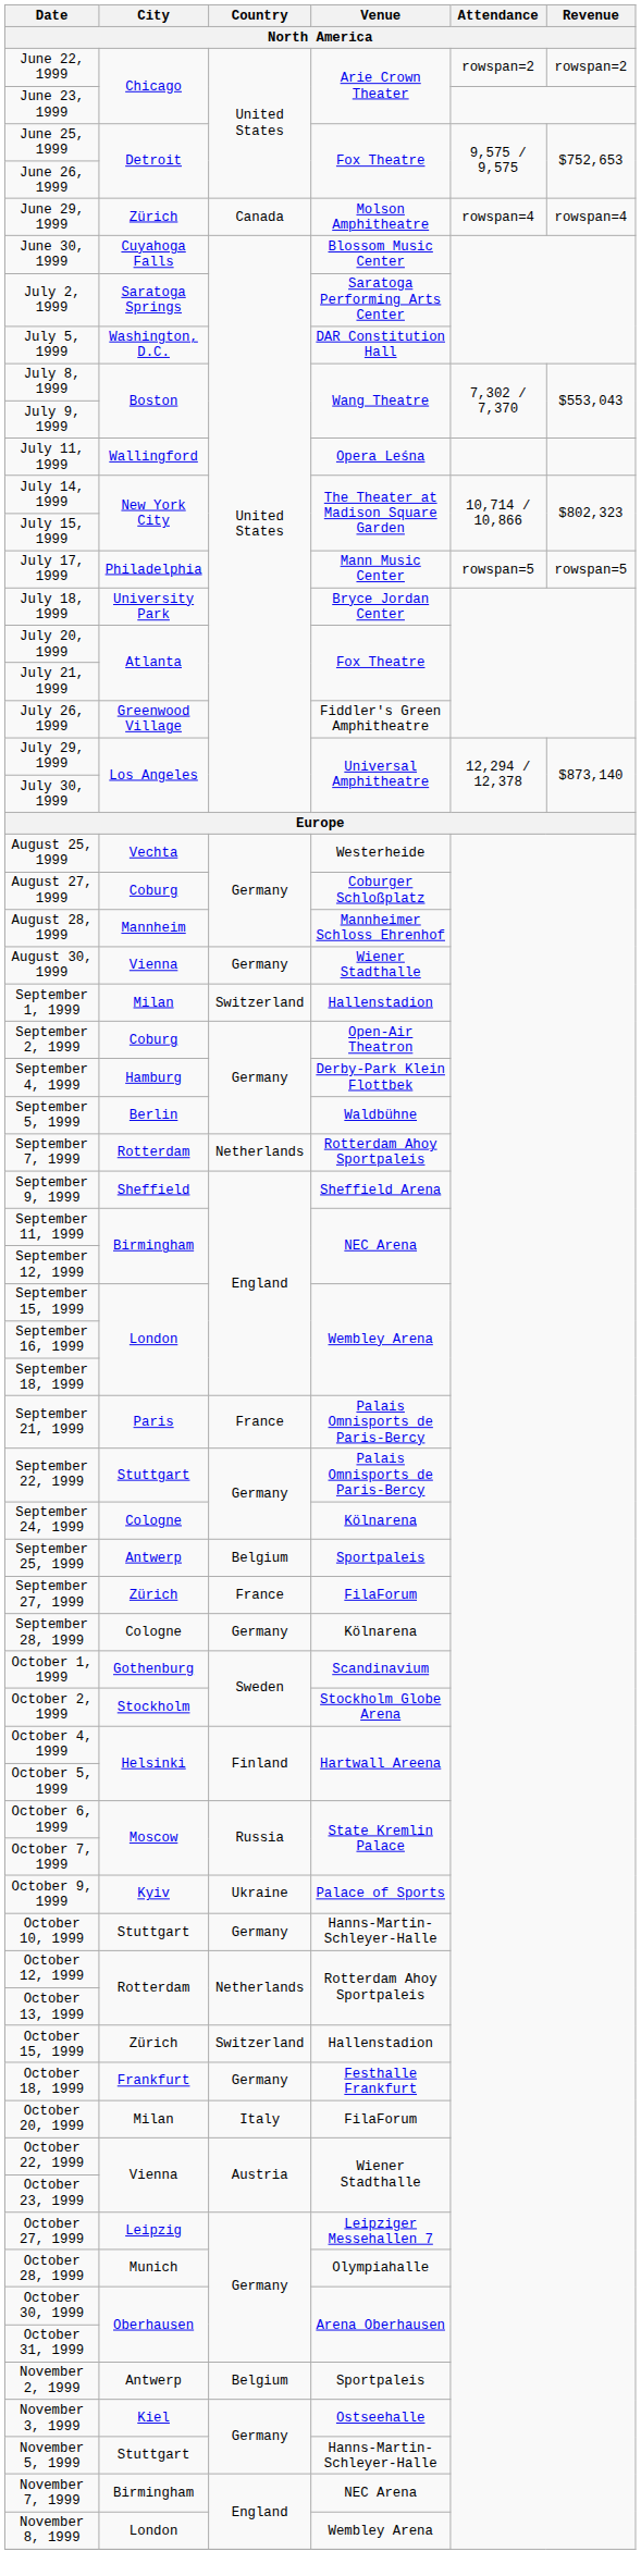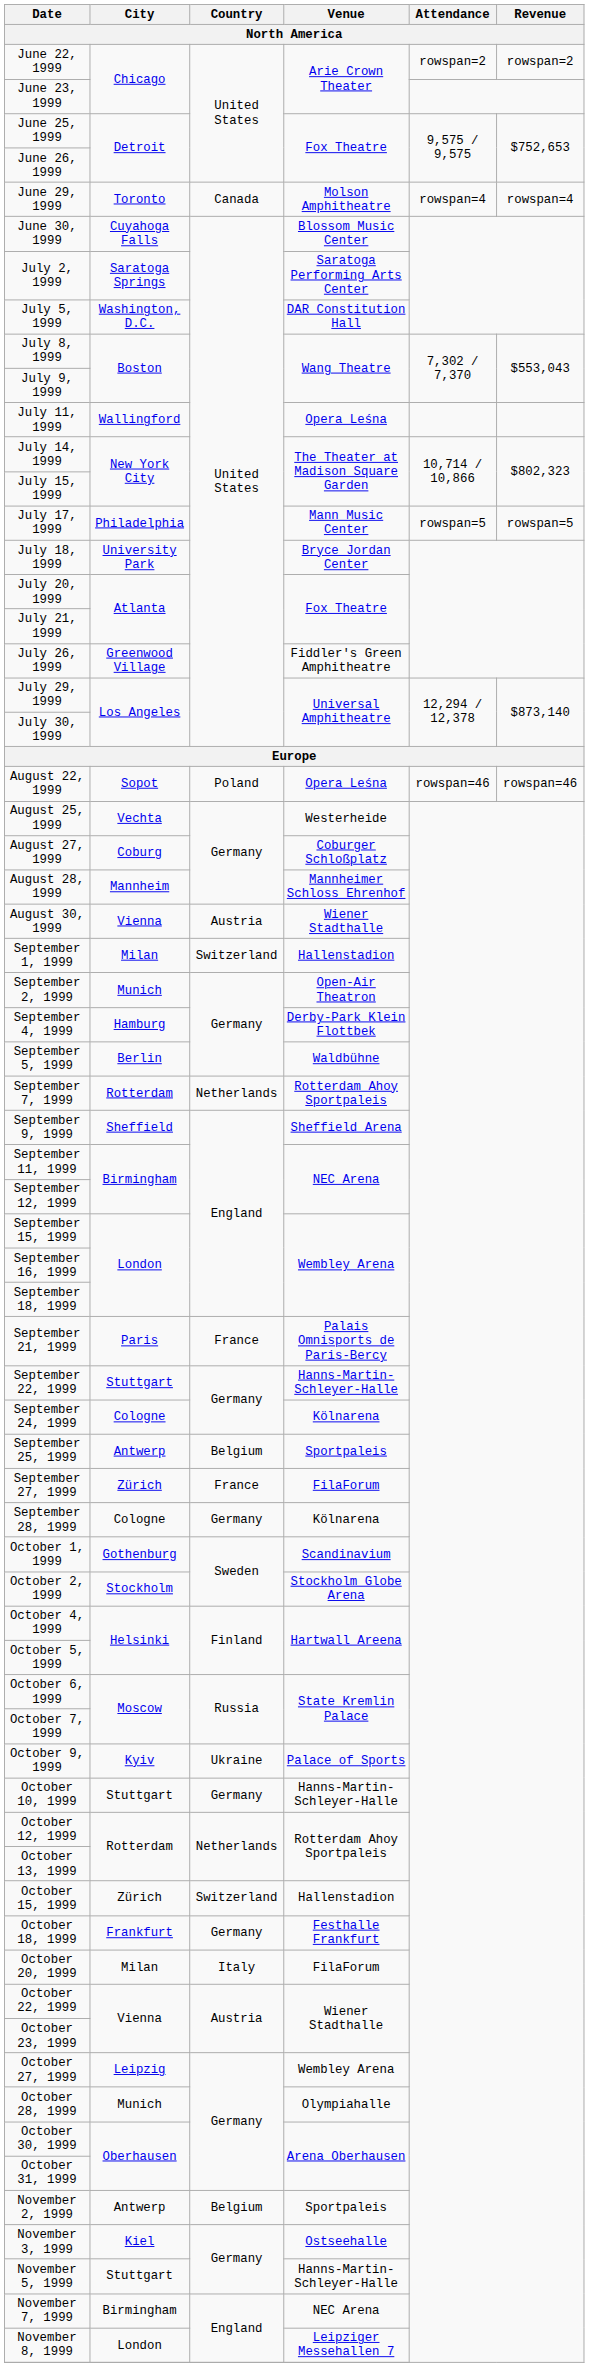June 29, 1999 | City: Zürich -> Toronto
+ row: August 22, 1999 | Sopot | Poland | Opera Leśna | rowspan=46 | rowspan=46
August 30, 1999 | Country: Germany -> Austria
September 2, 1999 | City: Coburg -> Munich
September 22, 1999 | Venue: Palais Omnisports de Paris-Bercy -> Hanns-Martin-Schleyer-Halle
October 27, 1999 | Venue: Leipziger Messehallen 7 -> Wembley Arena
November 8, 1999 | Venue: Wembley Arena -> Leipziger Messehallen 7
